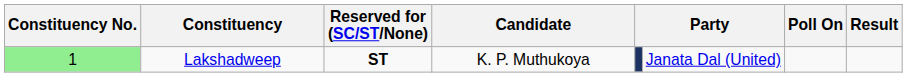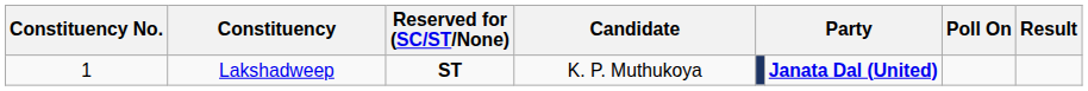Lakshadweep | Constituency No.: lightgreen background -> no background
Lakshadweep | column 6: normal -> bold
